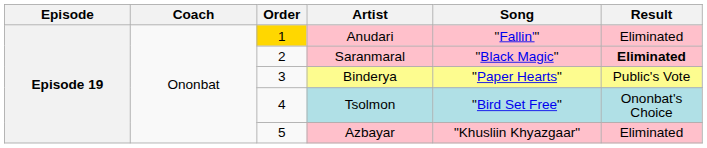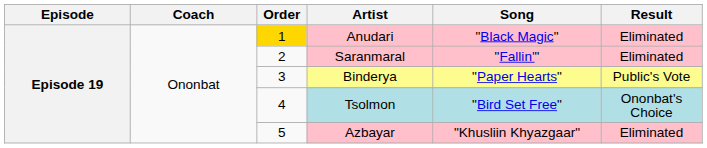Anudari | Song: "Fallin'" -> "Black Magic"
Saranmaral | Song: "Black Magic" -> "Fallin'"
Saranmaral | Result: bold -> normal
